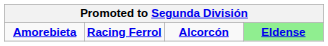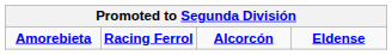Amorebieta | column 4: lightgreen background -> no background
